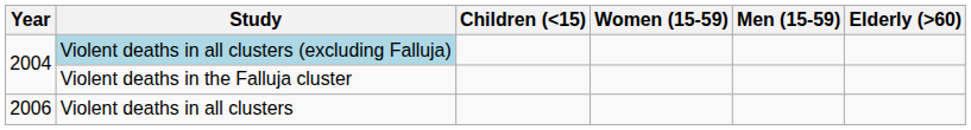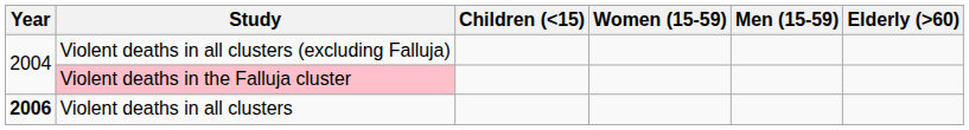Violent deaths in all clusters (excluding Falluja) | Study: lightblue background -> no background
Violent deaths in the Falluja cluster | Study: no background -> pink background
Violent deaths in all clusters | Year: normal -> bold
